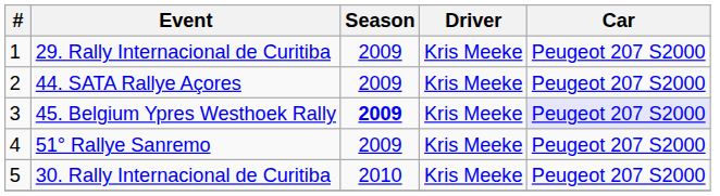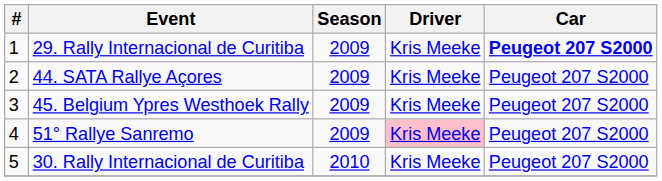29. Rally Internacional de Curitiba | Car: normal -> bold
45. Belgium Ypres Westhoek Rally | Season: bold -> normal
45. Belgium Ypres Westhoek Rally | Car: lavender background -> no background
51° Rallye Sanremo | Driver: no background -> pink background
